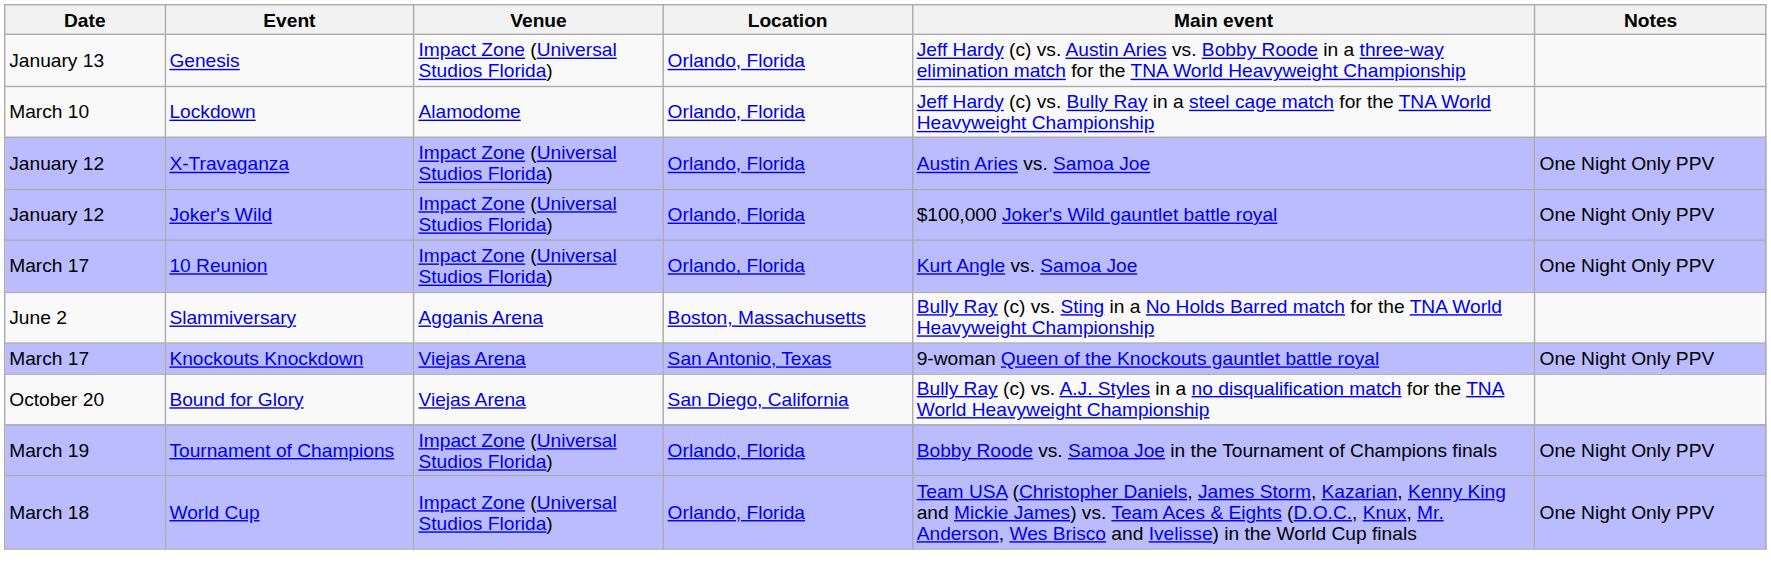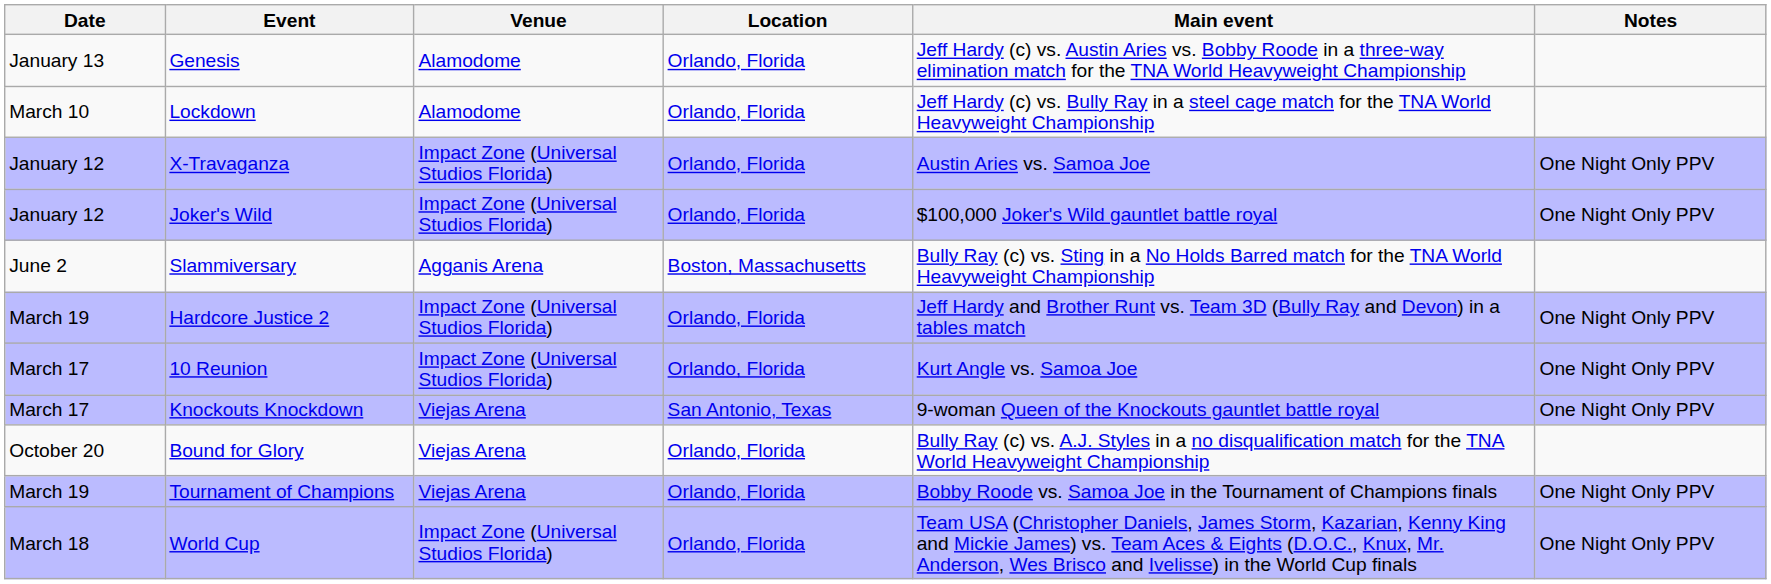Genesis | Venue: Impact Zone (Universal Studios Florida) -> Alamodome
rows swapped: Slammiversary <-> 10 Reunion
+ row: March 19 | Hardcore Justice 2 | Impact Zone (Universal Studios Florida) | Orlando, Florida | Jeff Hardy and Brother Runt vs. Team 3D (Bully Ray and Devon) in a tables match | One Night Only PPV
Bound for Glory | Location: San Diego, California -> Orlando, Florida
Tournament of Champions | Venue: Impact Zone (Universal Studios Florida) -> Viejas Arena
